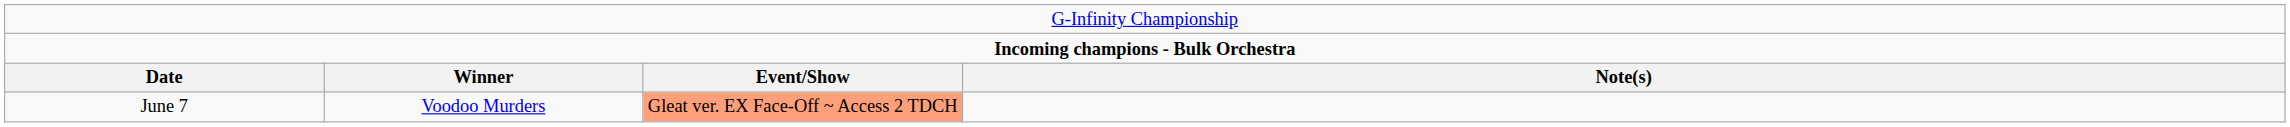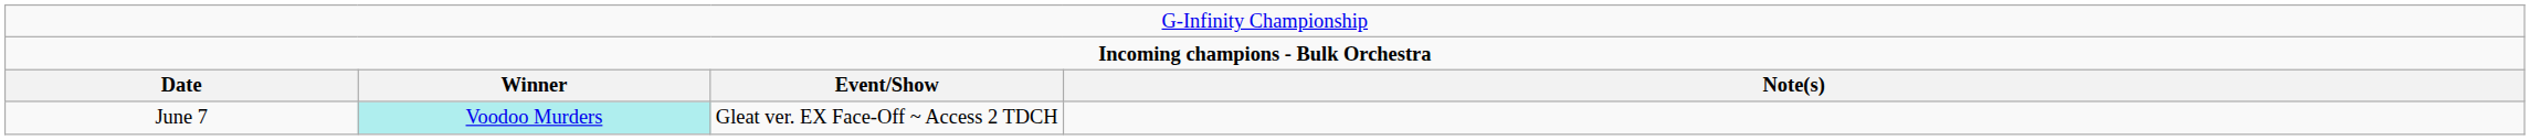June 7 | column 2: no background -> paleturquoise background
June 7 | column 3: lightsalmon background -> no background
